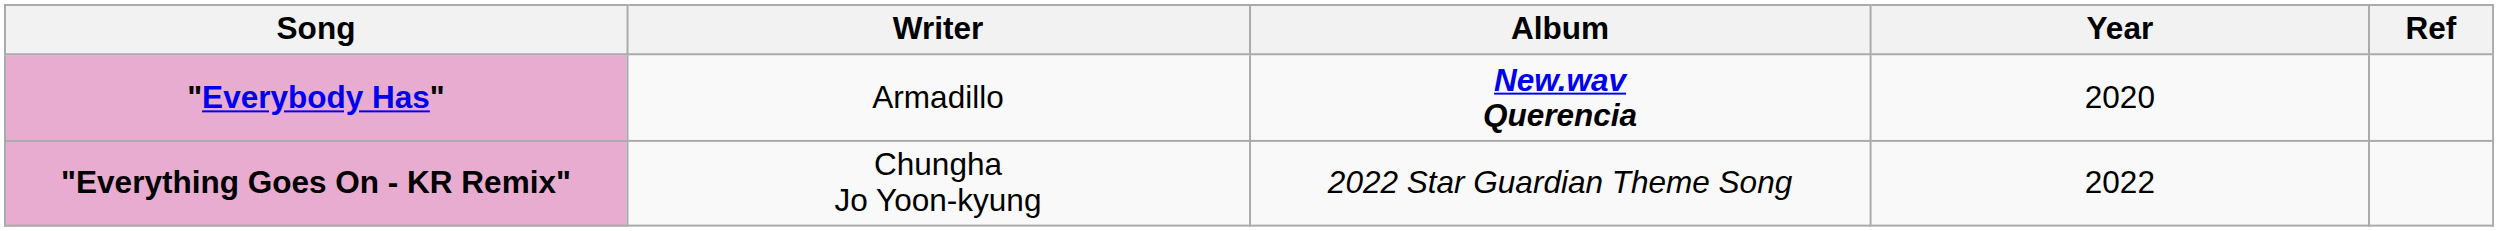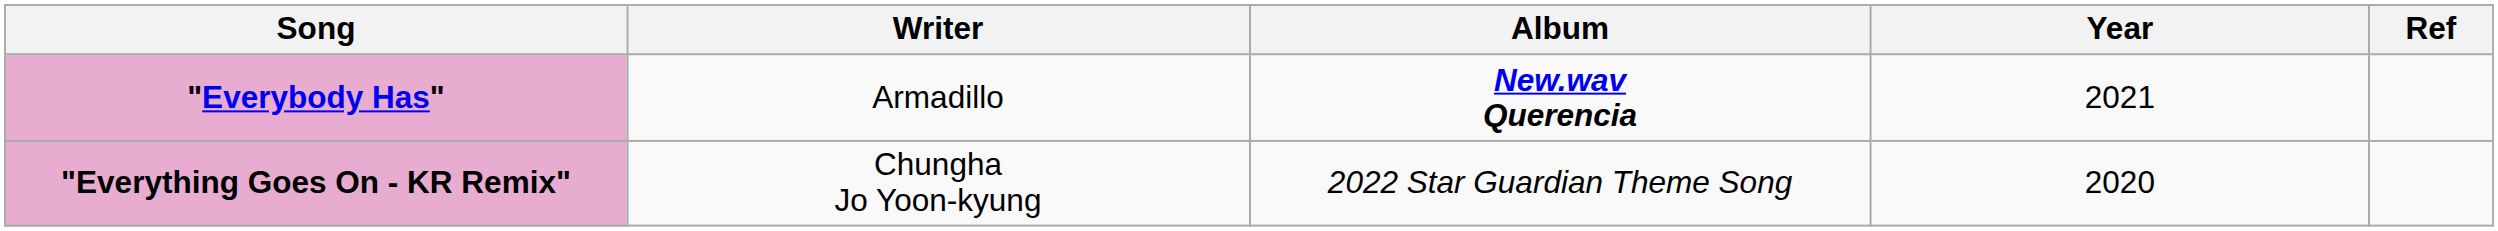"Everybody Has" | Year: 2020 -> 2021
"Everything Goes On - KR Remix" | Year: 2022 -> 2020
